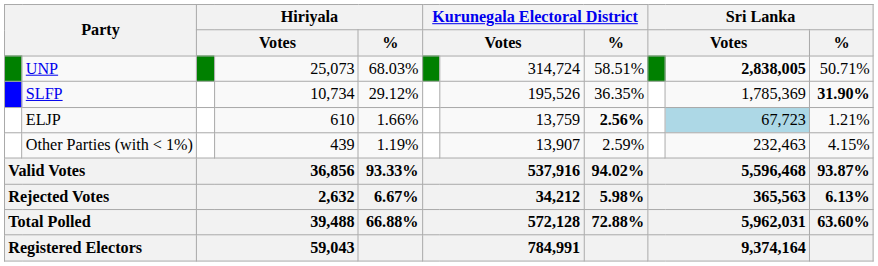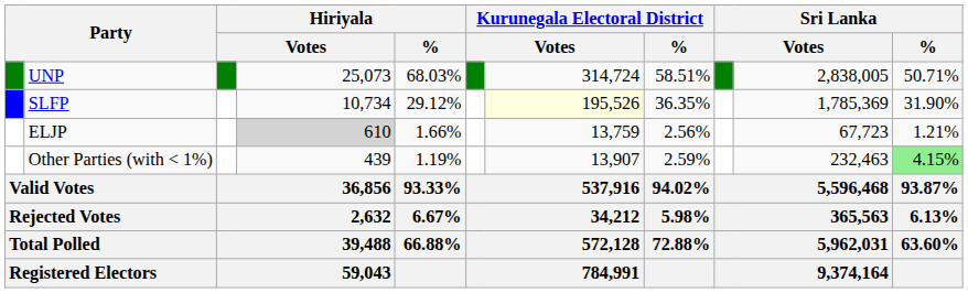UNP | column 10: bold -> normal
SLFP | column 7: no background -> lightyellow background
SLFP | Sri Lanka / %: bold -> normal
ELJP | column 4: no background -> lightgrey background
ELJP | Kurunegala Electoral District / %: bold -> normal
ELJP | column 10: lightblue background -> no background
Other Parties (with < 1%) | Sri Lanka / %: no background -> lightgreen background
